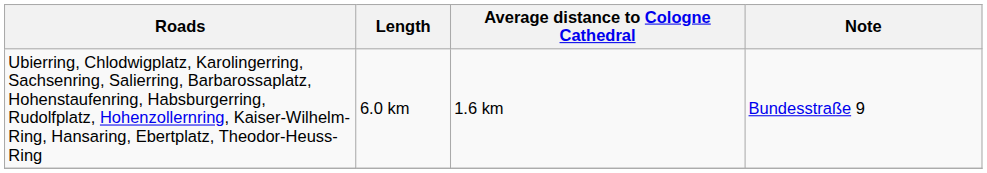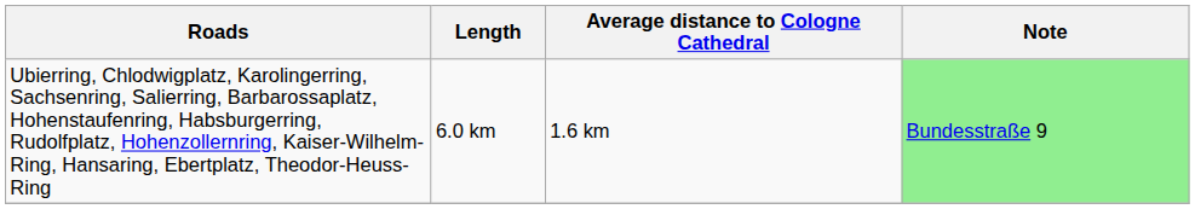row 2 | Note: no background -> lightgreen background
